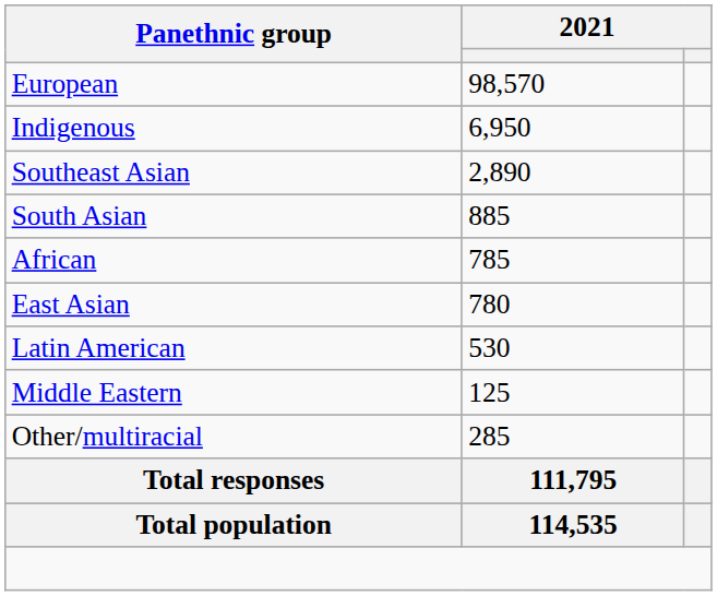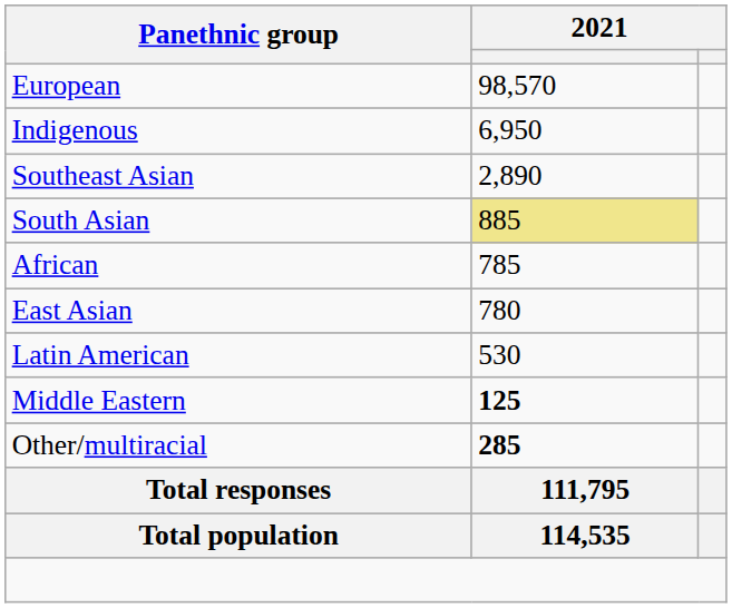South Asian | column 2: no background -> khaki background
Middle Eastern | column 2: normal -> bold
Other/multiracial | column 2: normal -> bold
